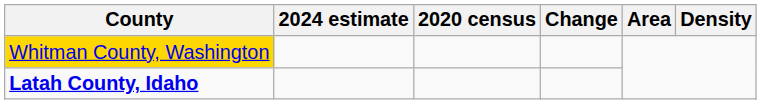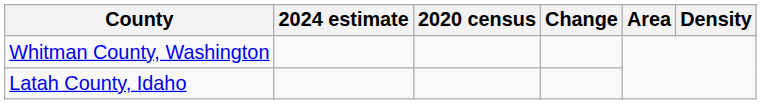Whitman County, Washington | County: gold background -> no background
Latah County, Idaho | County: bold -> normal
